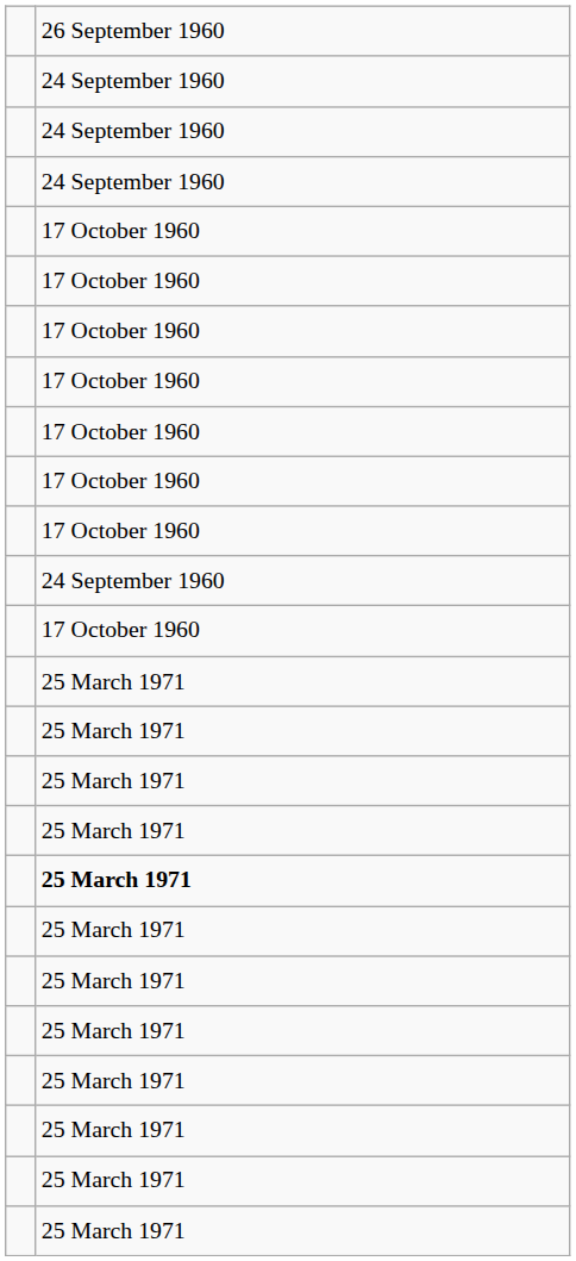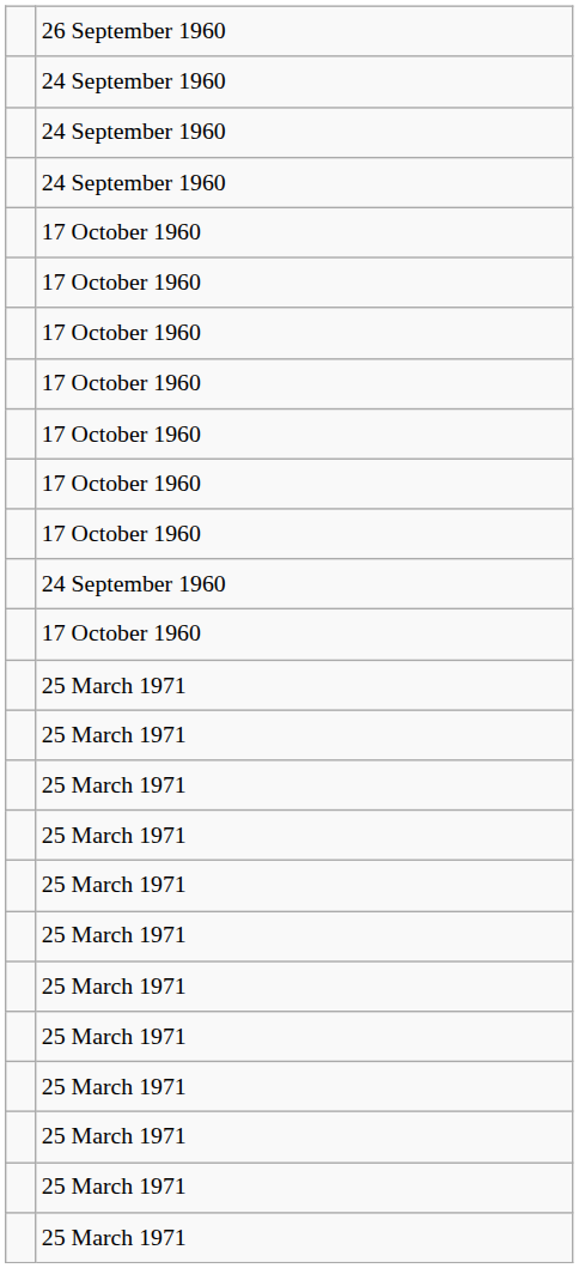row 18 | column 2: bold -> normal
